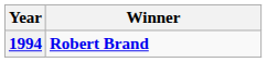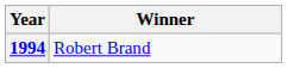1994 | Winner: bold -> normal
